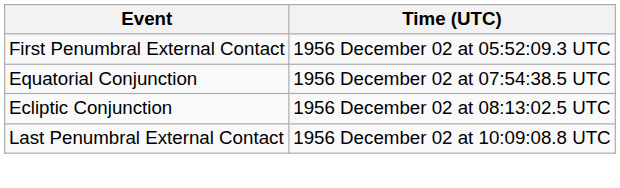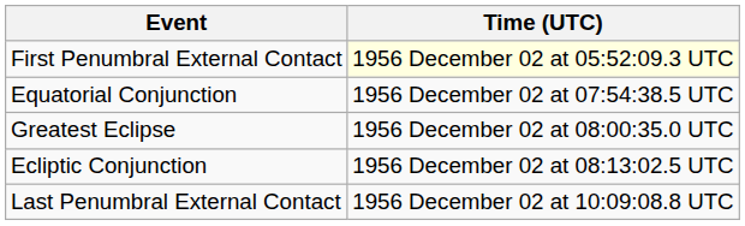First Penumbral External Contact | Time (UTC): no background -> lightyellow background
+ row: Greatest Eclipse | 1956 December 02 at 08:00:35.0 UTC
